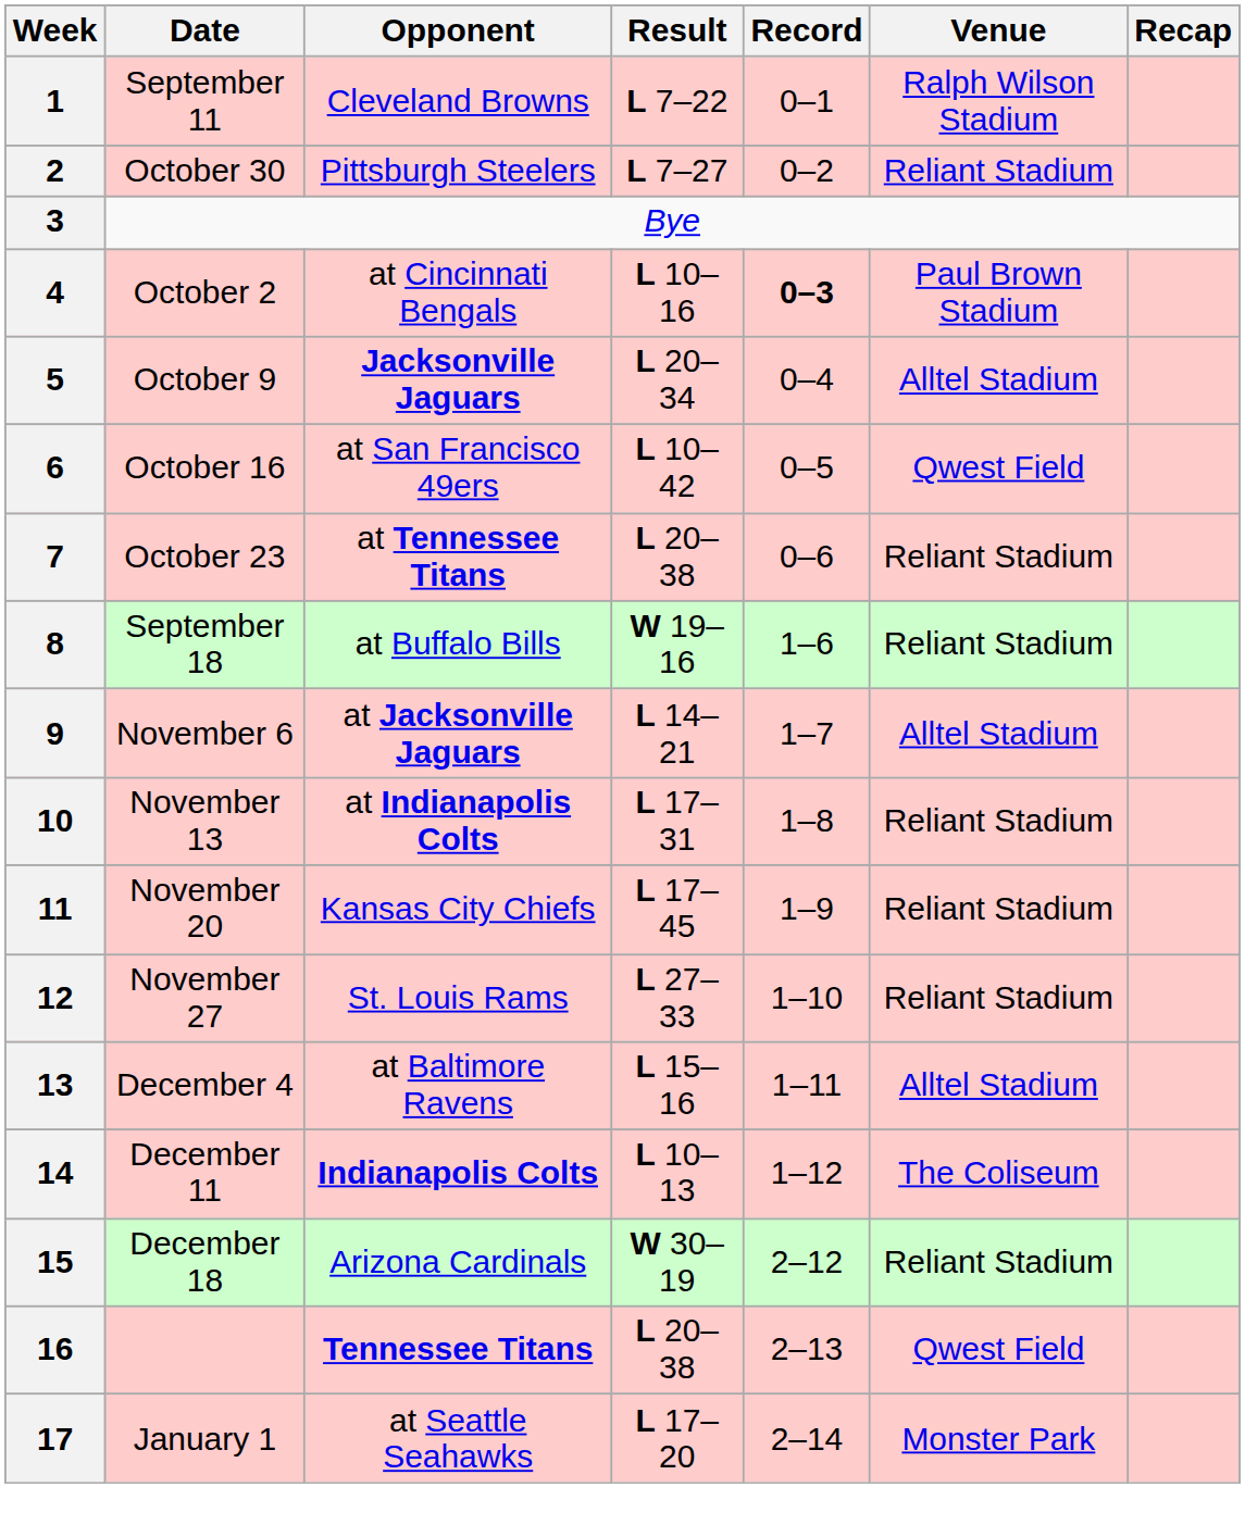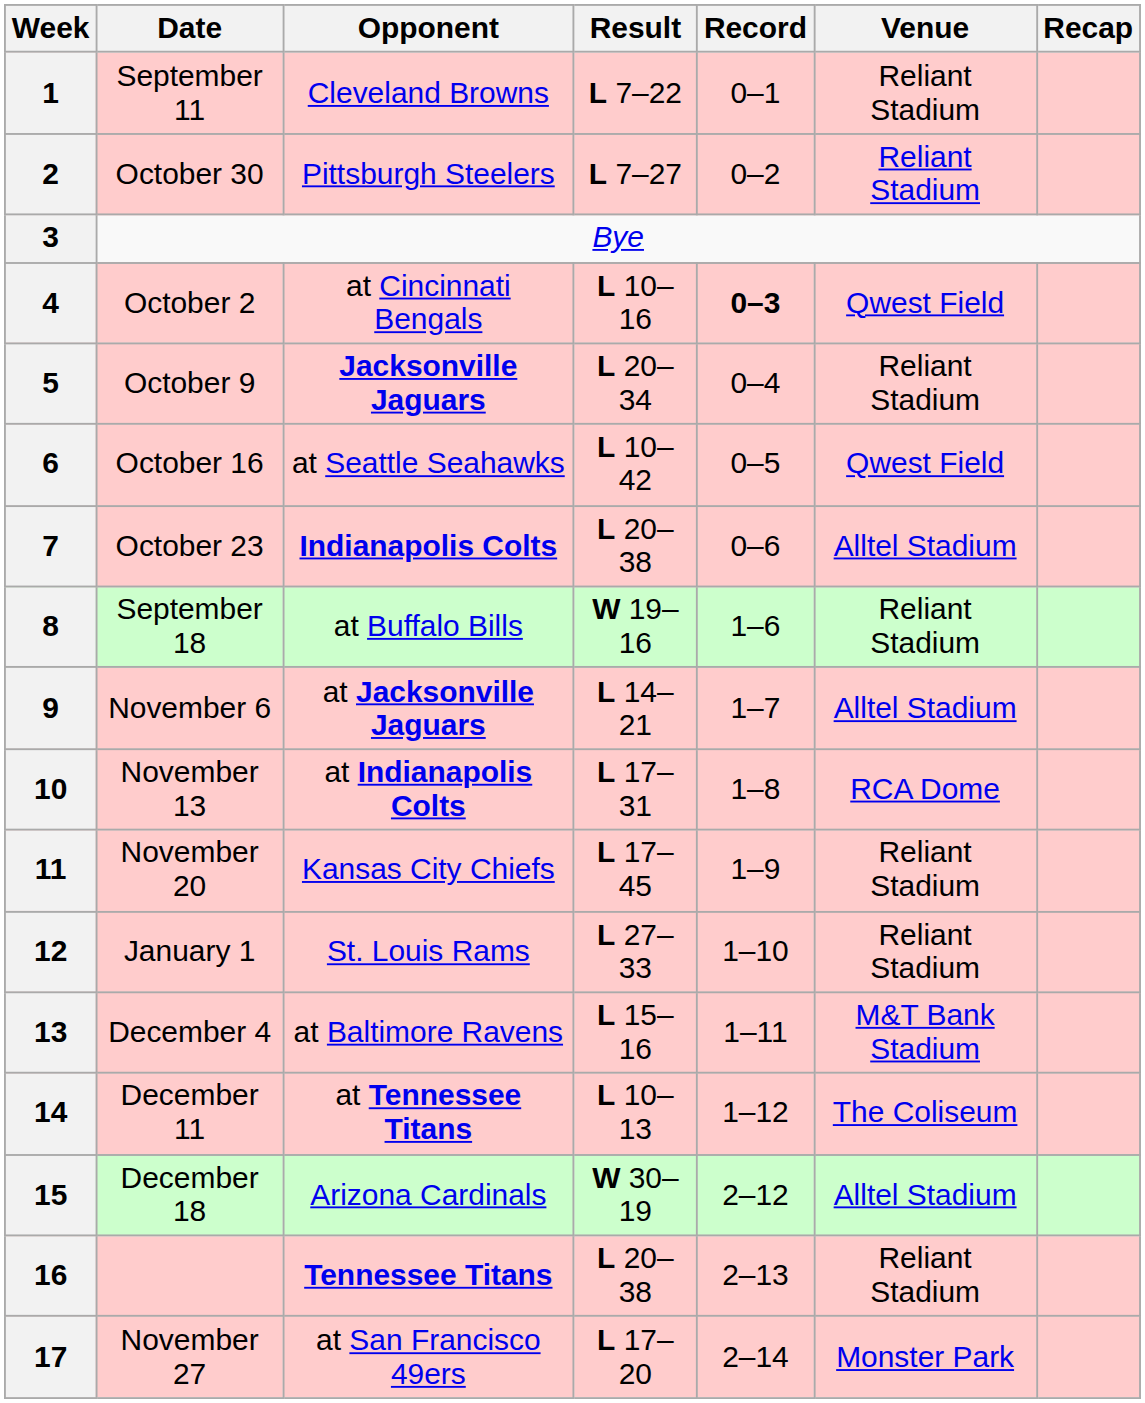1 | Venue: Ralph Wilson Stadium -> Reliant Stadium
4 | Venue: Paul Brown Stadium -> Qwest Field
5 | Venue: Alltel Stadium -> Reliant Stadium
6 | Opponent: at San Francisco 49ers -> at Seattle Seahawks
7 | Opponent: at Tennessee Titans -> Indianapolis Colts
7 | Venue: Reliant Stadium -> Alltel Stadium
10 | Venue: Reliant Stadium -> RCA Dome
12 | Date: November 27 -> January 1
13 | Venue: Alltel Stadium -> M&T Bank Stadium
14 | Opponent: Indianapolis Colts -> at Tennessee Titans
15 | Venue: Reliant Stadium -> Alltel Stadium
16 | Venue: Qwest Field -> Reliant Stadium
17 | Date: January 1 -> November 27
17 | Opponent: at Seattle Seahawks -> at San Francisco 49ers
